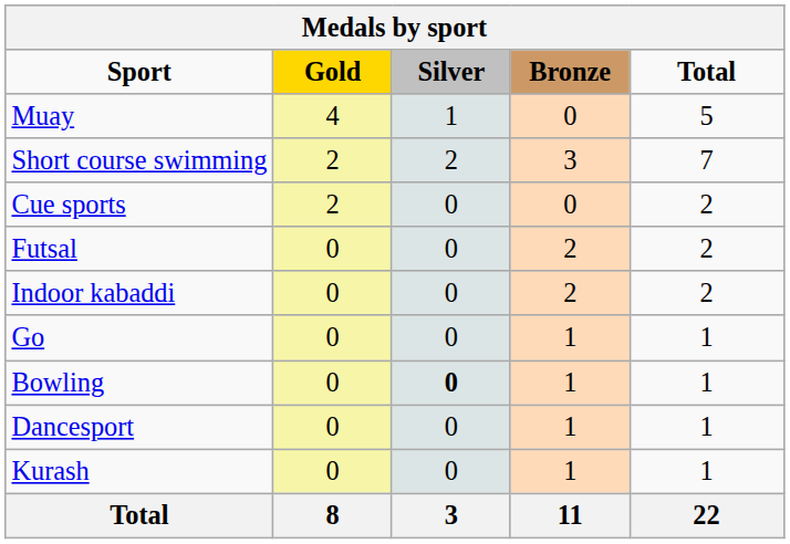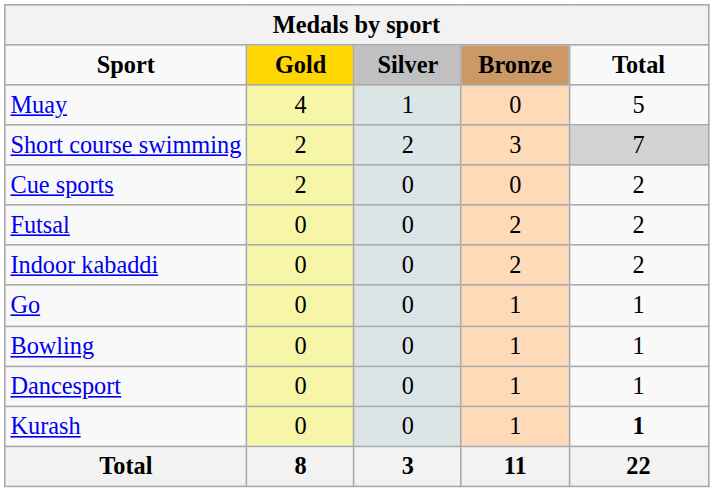Short course swimming | Total: no background -> lightgrey background
Bowling | Silver: bold -> normal
Kurash | Total: normal -> bold
